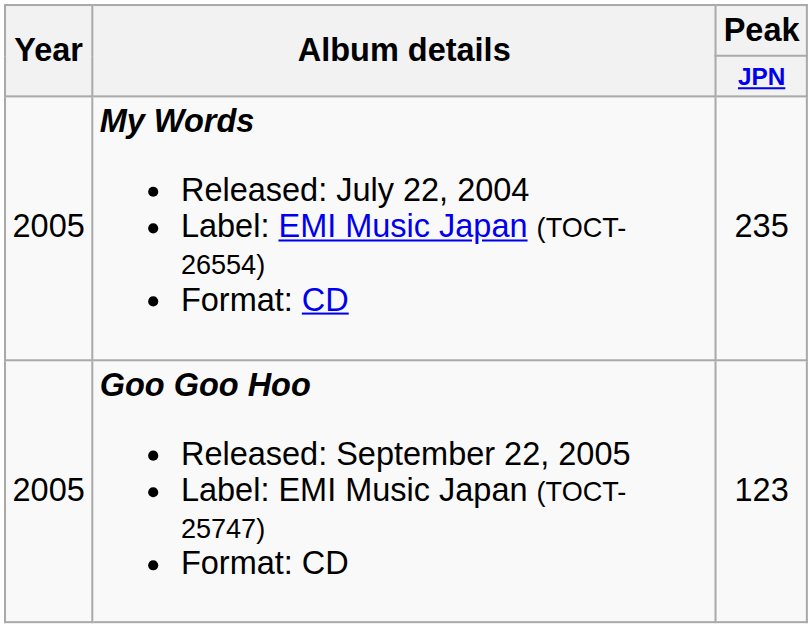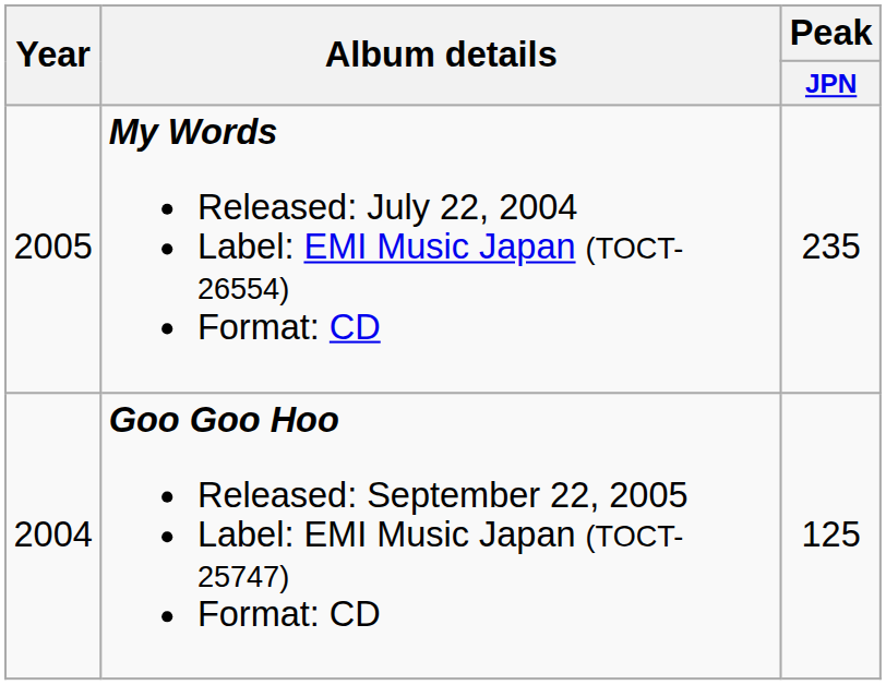row 4 | Year: 2005 -> 2004
row 4 | Peak / JPN: 123 -> 125
